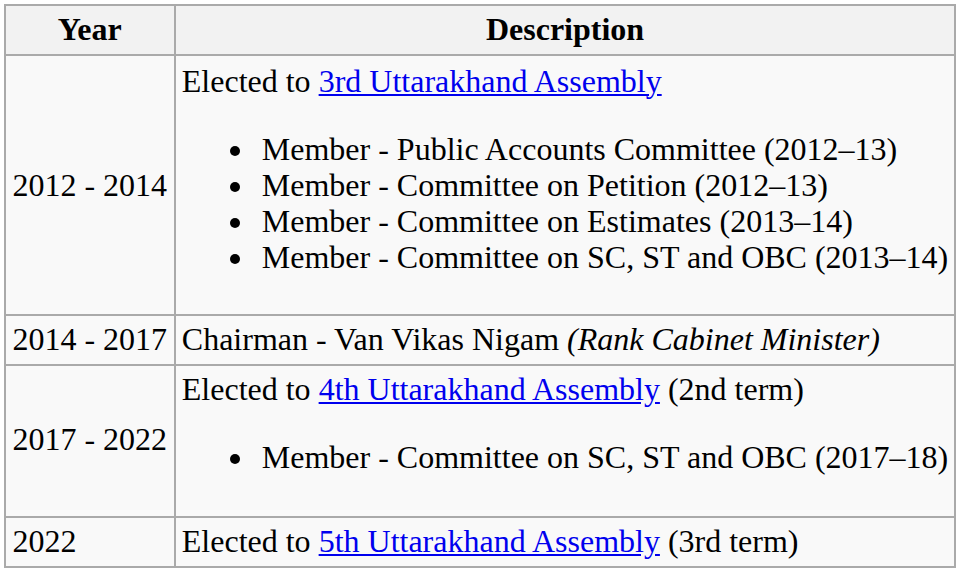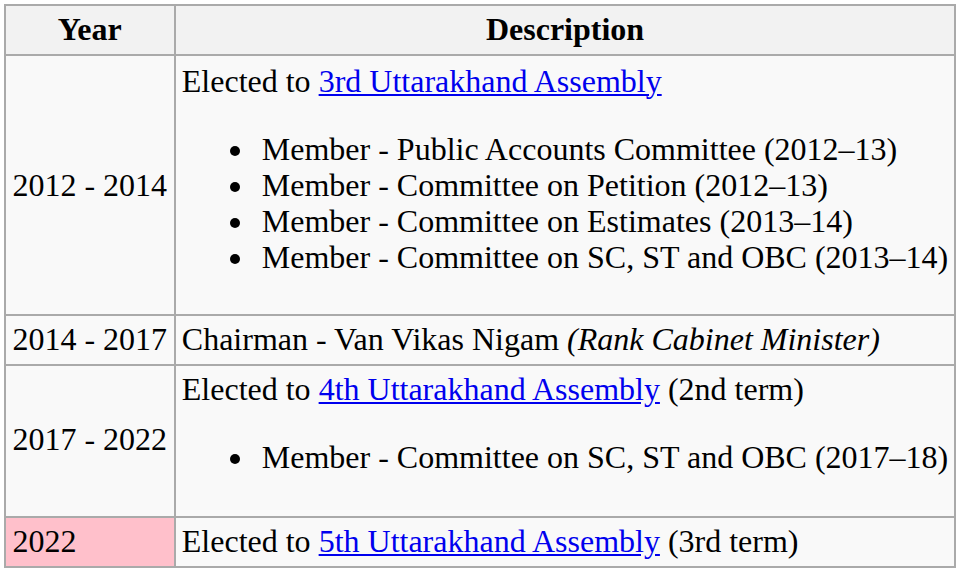Elected to 5th Uttarakhand Assembly (3rd term) | Year: no background -> pink background
